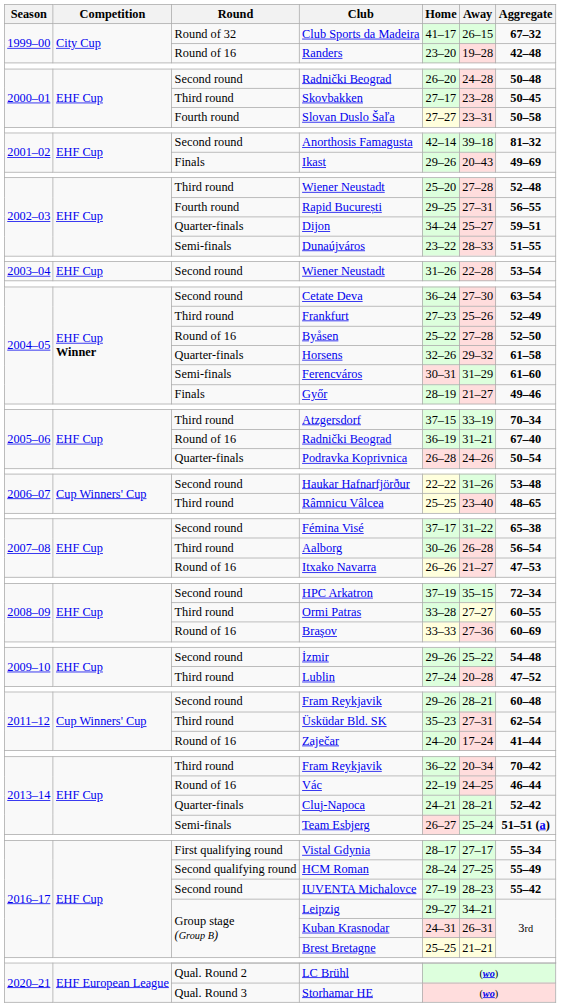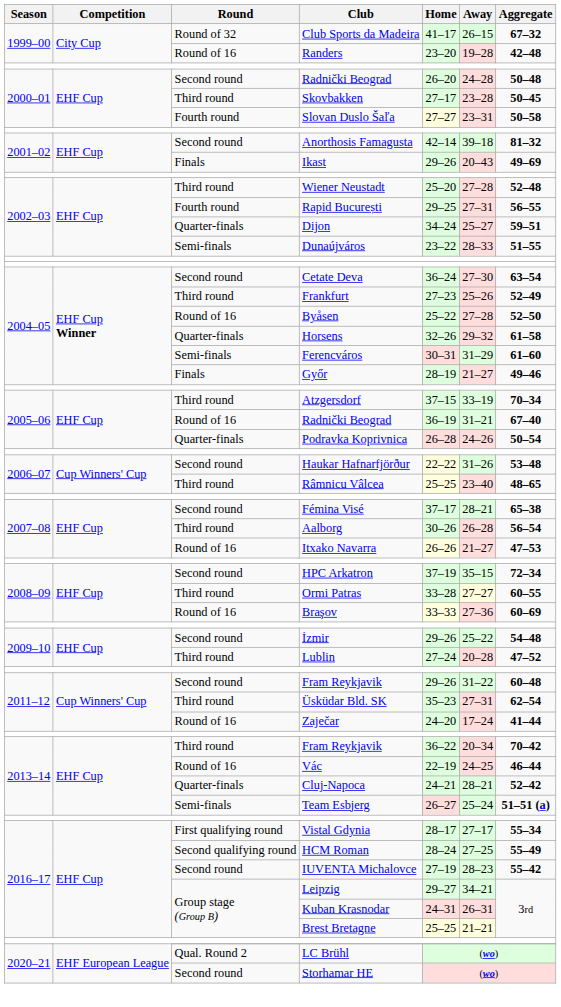- row: 2003–04 | EHF Cup | Second round | Wiener Neustadt | 31–26 | 22–28 | 53–54
Fémina Visé | Away: 31–22 -> 28–21
2011–12 / Fram Reykjavik | Away: 28–21 -> 31–22
Storhamar HE | Round: Qual. Round 3 -> Second round
